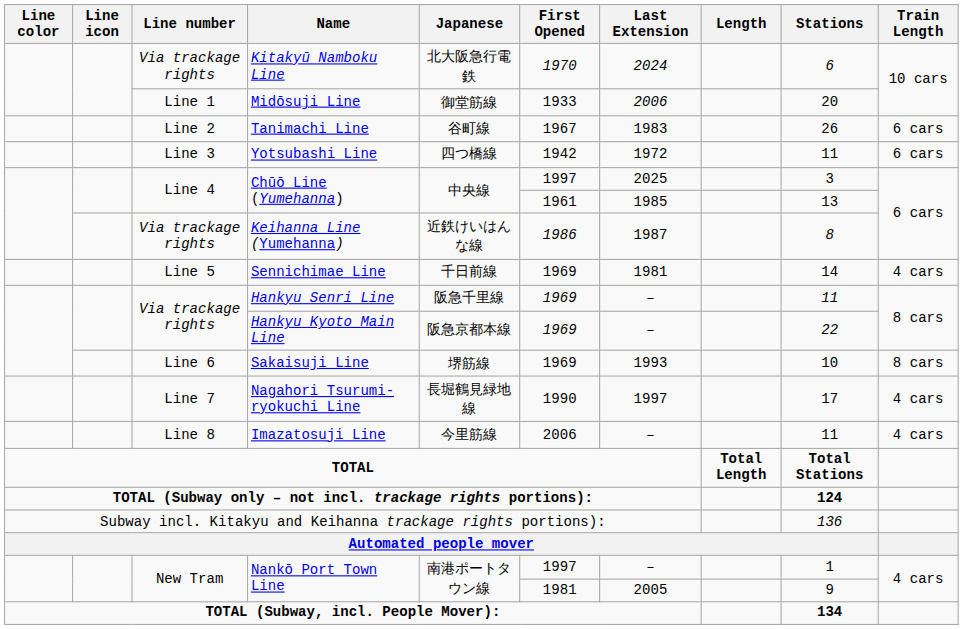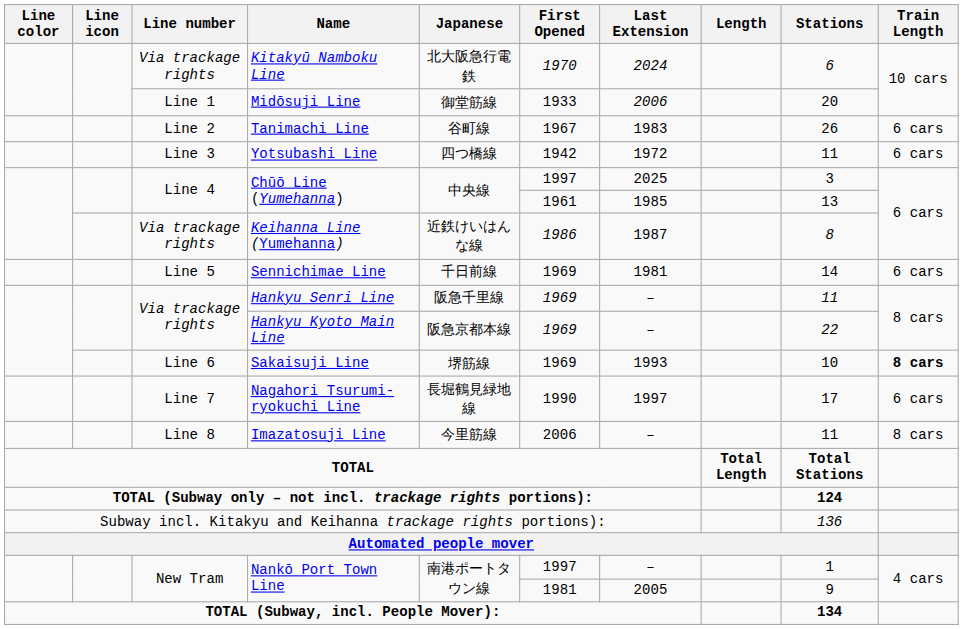Sennichimae Line | Train Length: 4 cars -> 6 cars
Sakaisuji Line | Train Length: normal -> bold
Nagahori Tsurumi-ryokuchi Line | Train Length: 4 cars -> 6 cars
Imazatosuji Line | Train Length: 4 cars -> 8 cars
